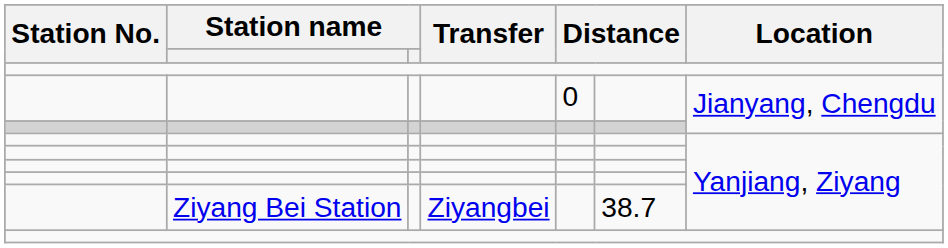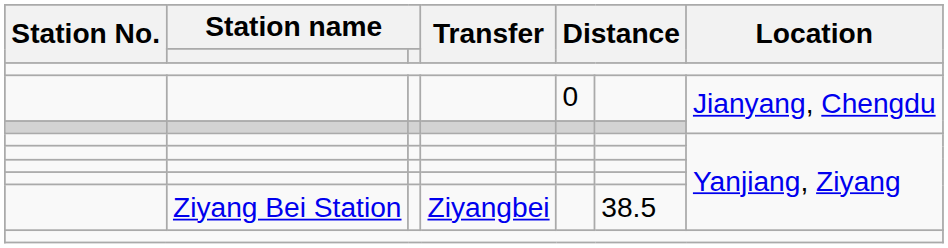Ziyang Bei Station | column 6: 38.7 -> 38.5
